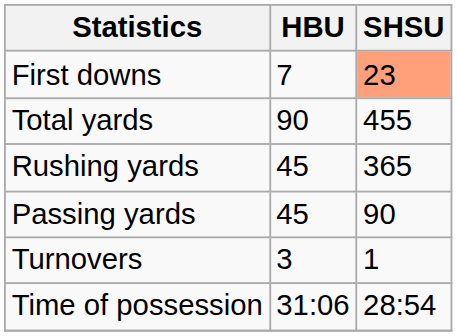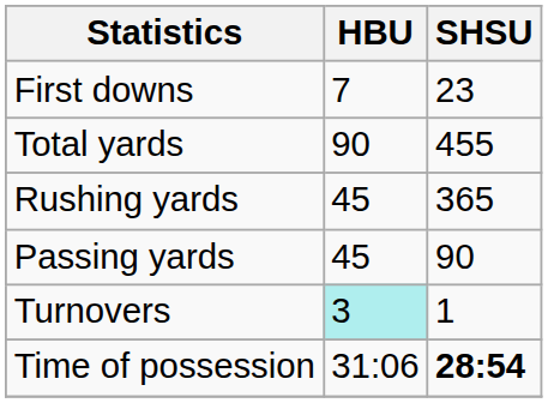First downs | SHSU: lightsalmon background -> no background
Turnovers | HBU: no background -> paleturquoise background
Time of possession | SHSU: normal -> bold
